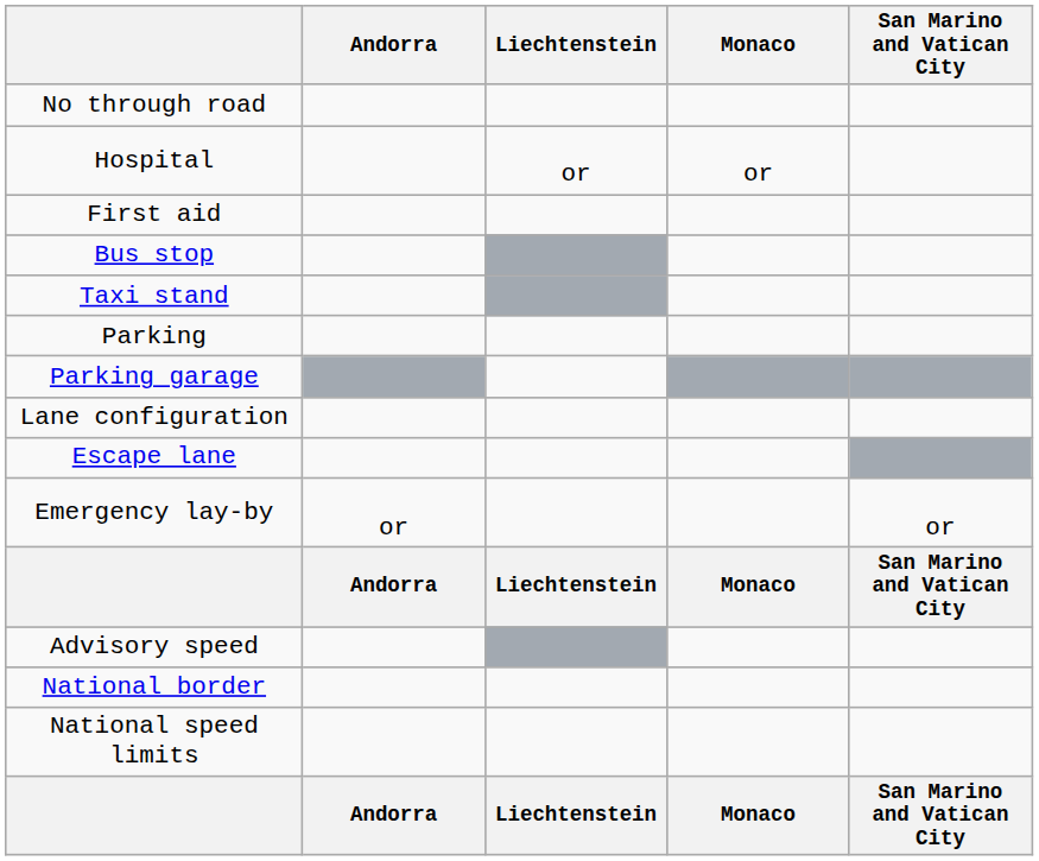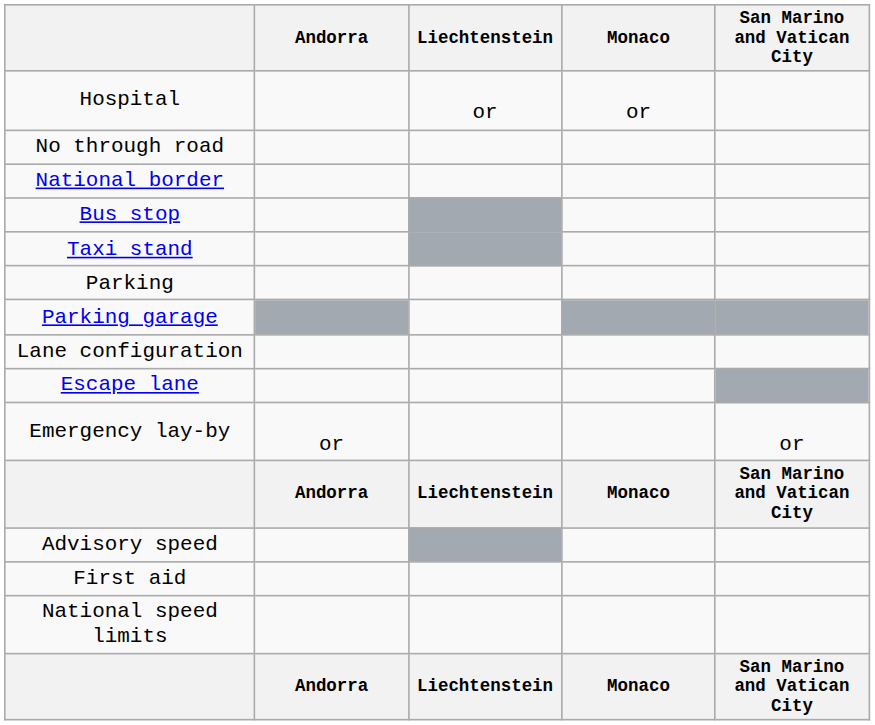rows swapped: No through road <-> Hospital
rows swapped: First aid <-> National border
